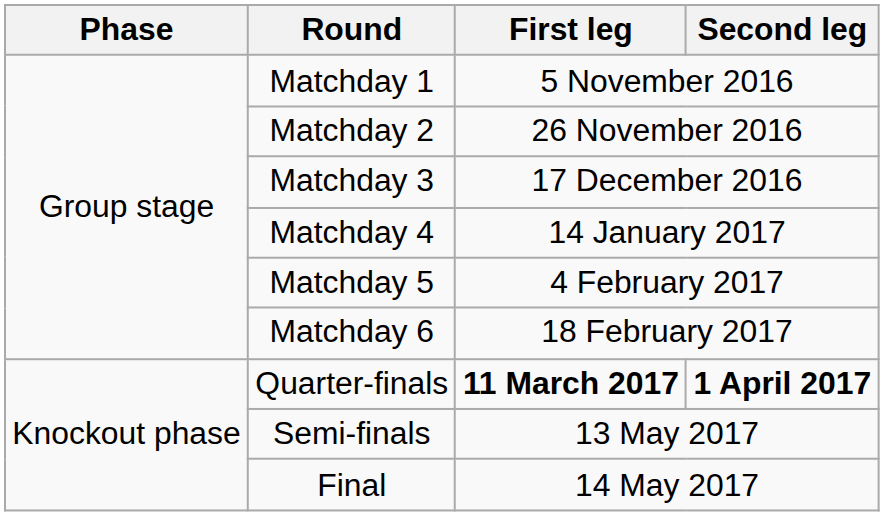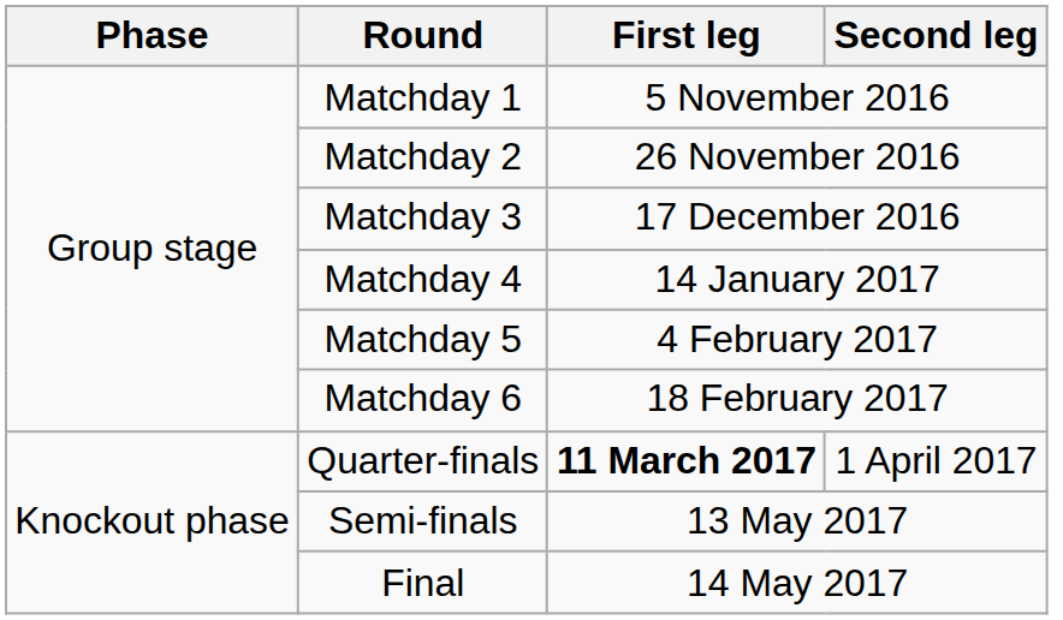Quarter-finals | Second leg: bold -> normal
